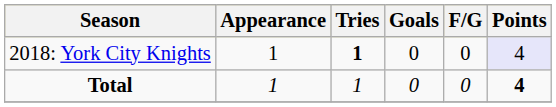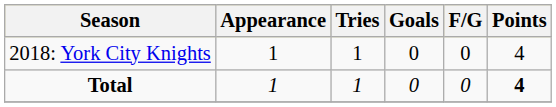2018: York City Knights | Tries: bold -> normal
2018: York City Knights | Points: lavender background -> no background
